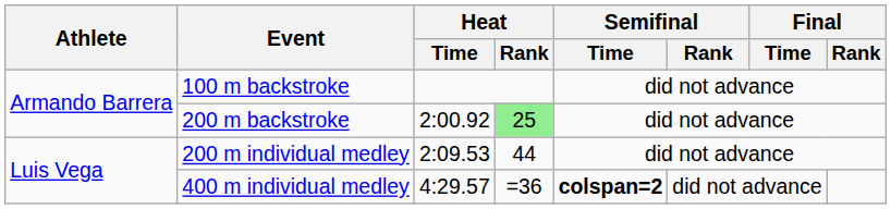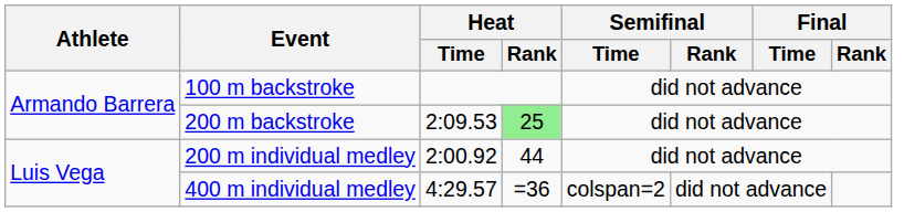200 m backstroke | Heat / Time: 2:00.92 -> 2:09.53
200 m individual medley | Heat / Time: 2:09.53 -> 2:00.92
400 m individual medley | Semifinal / Time: bold -> normal
